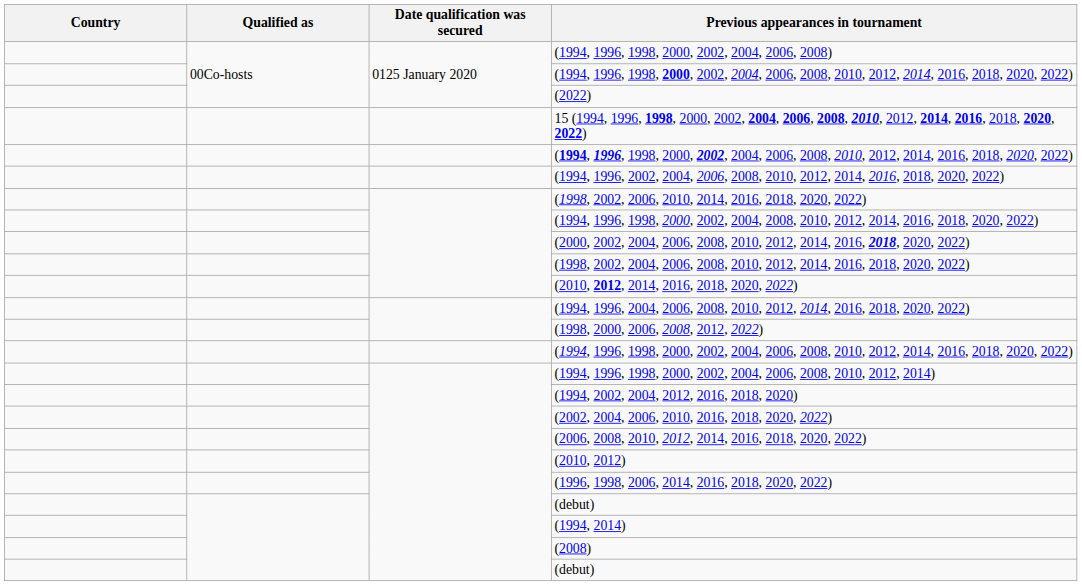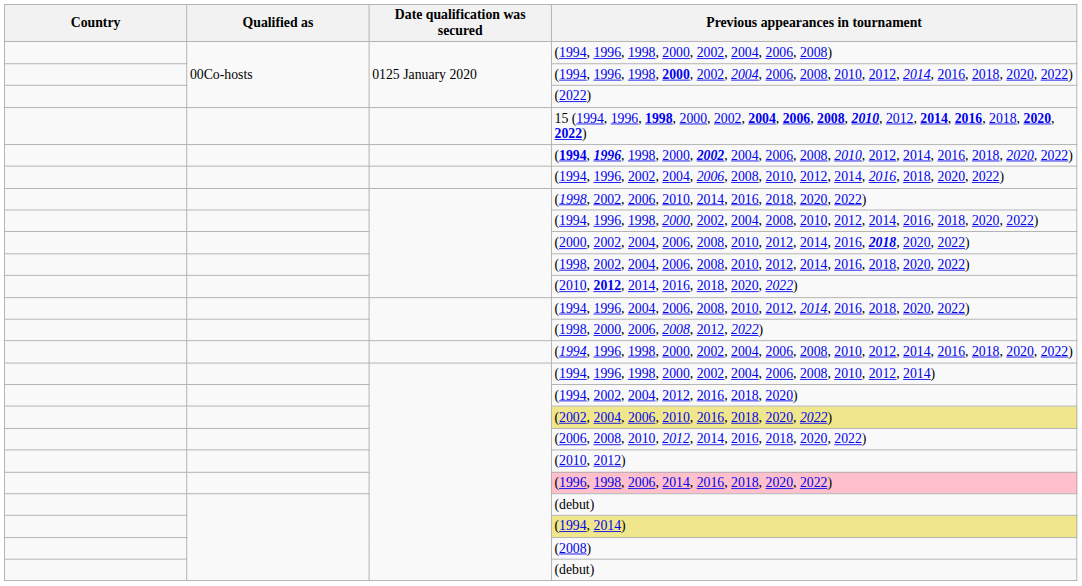(2002, 2004, 2006, 2010, 2016, 2018, 2020, 2022) | Previous appearances in tournament: no background -> khaki background
(1996, 1998, 2006, 2014, 2016, 2018, 2020, 2022) | Previous appearances in tournament: no background -> pink background
(1994, 2014) | Previous appearances in tournament: no background -> khaki background
